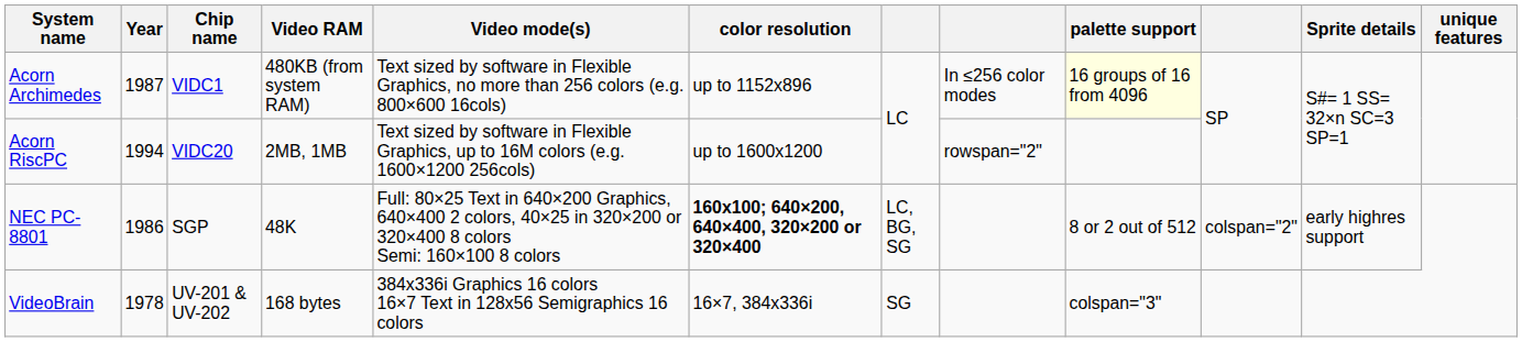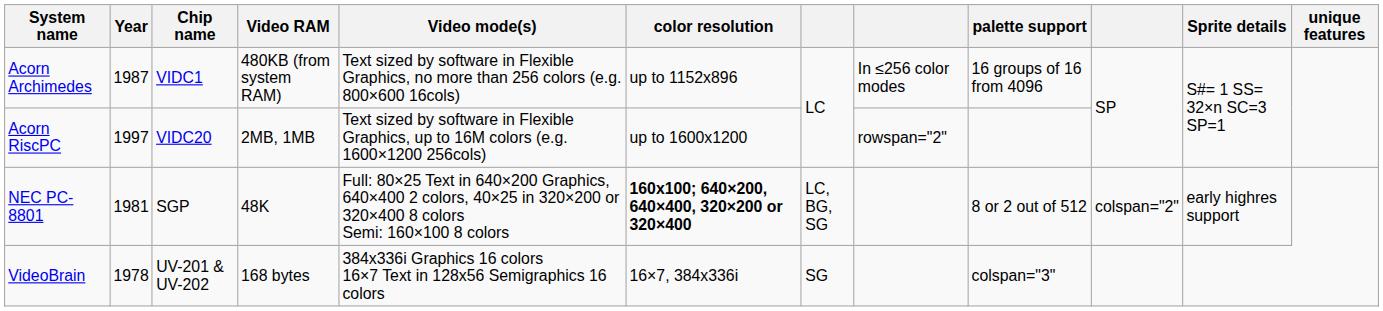Acorn Archimedes | palette support: lightyellow background -> no background
Acorn RiscPC | Year: 1994 -> 1997
NEC PC-8801 | Year: 1986 -> 1981
